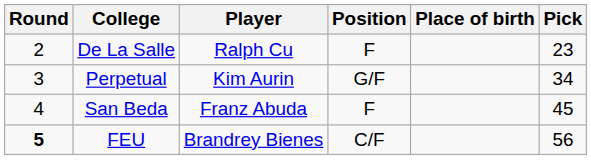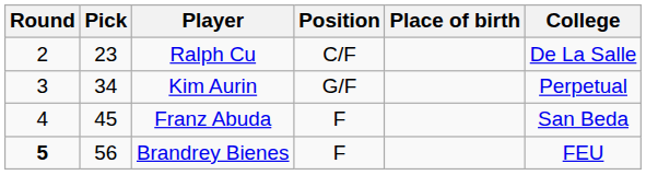columns swapped: Pick <-> College
Ralph Cu | Position: F -> C/F
Brandrey Bienes | Position: C/F -> F
